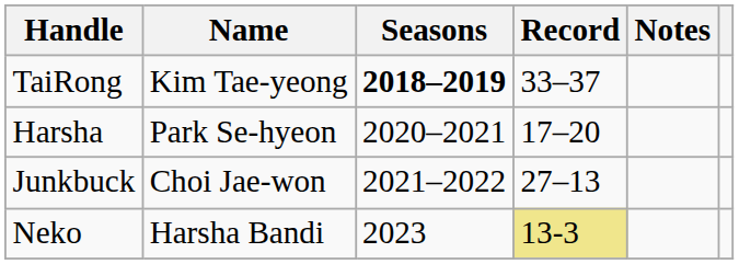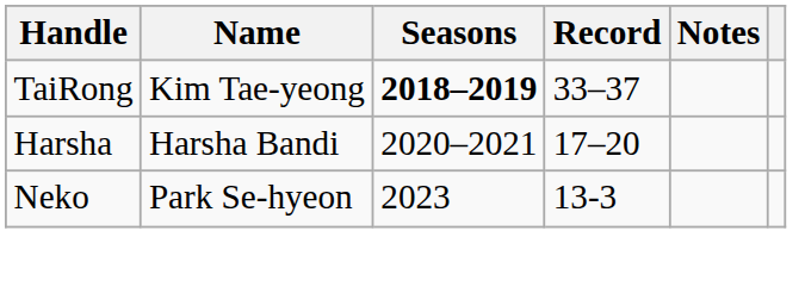Harsha | Name: Park Se-hyeon -> Harsha Bandi
- row: Junkbuck | Choi Jae-won | 2021–2022 | 27–13
Neko | Name: Harsha Bandi -> Park Se-hyeon
Neko | Record: khaki background -> no background
